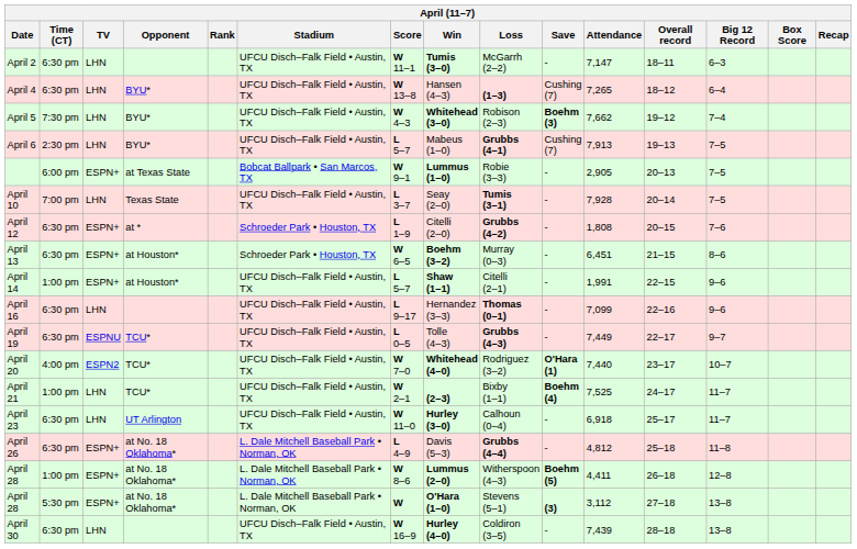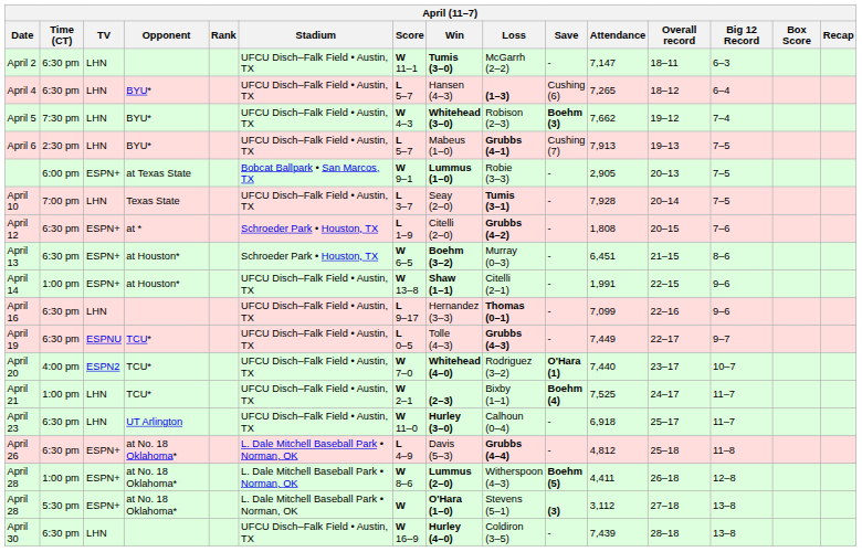April 4 | Score: W 13–8 -> L 5–7
April 4 | Save: Cushing (7) -> Cushing (6)
April 14 | Score: L 5–7 -> W 13–8
